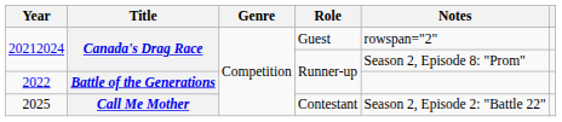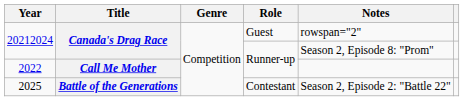2022 | Title: Battle of the Generations -> Call Me Mother
2025 | Title: Call Me Mother -> Battle of the Generations
